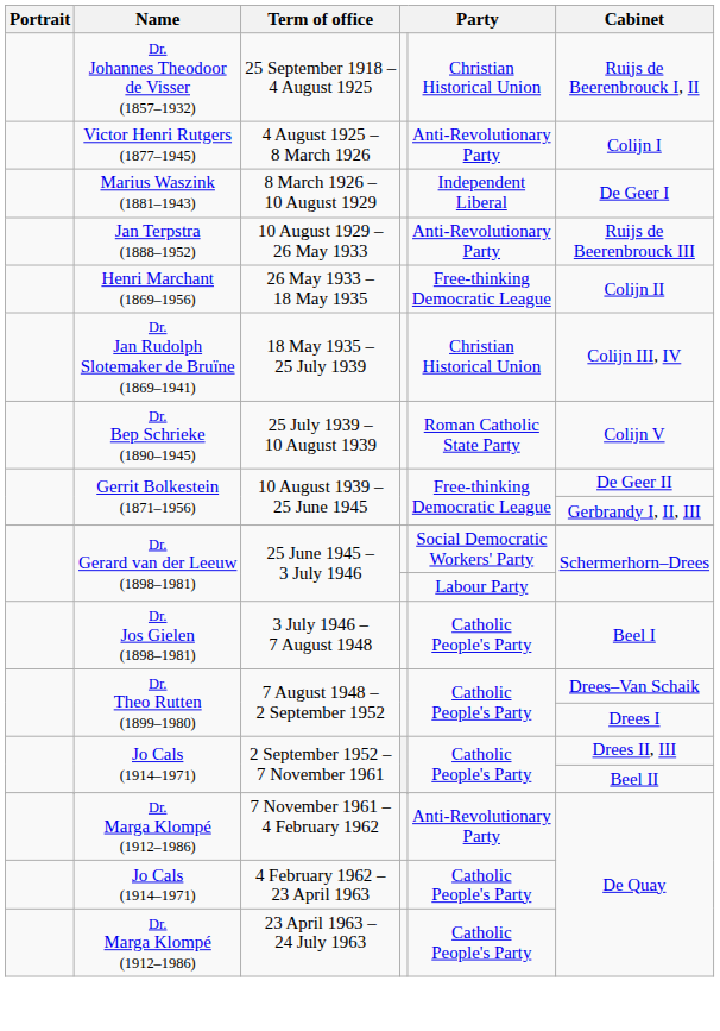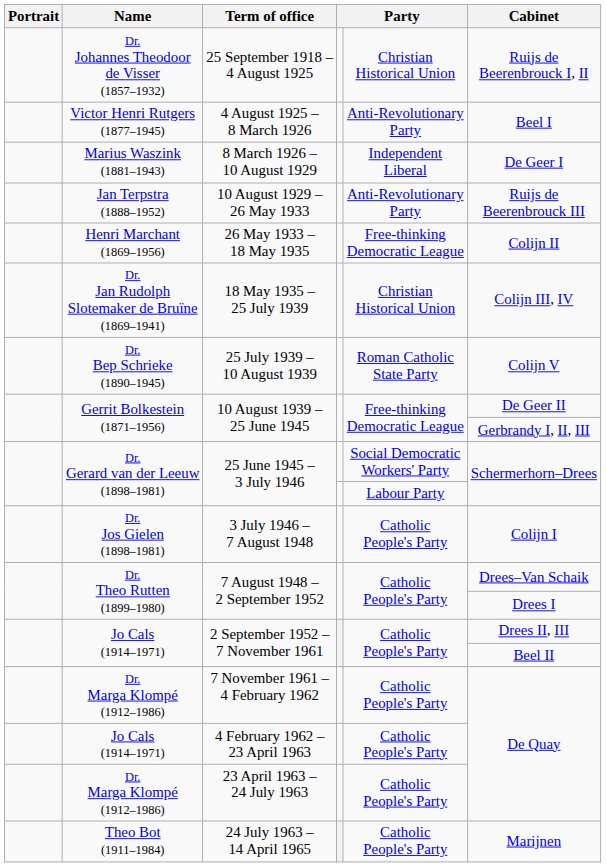4 August 1925 – 8 March 1926 | Cabinet: Colijn I -> Beel I
3 July 1946 – 7 August 1948 | Cabinet: Beel I -> Colijn I
7 November 1961 – 4 February 1962 | column 5: Anti-Revolutionary Party -> Catholic People's Party
+ row: Theo Bot (1911–1984) | 24 July 1963 – 14 April 1965 | Catholic People's Party | Marijnen
